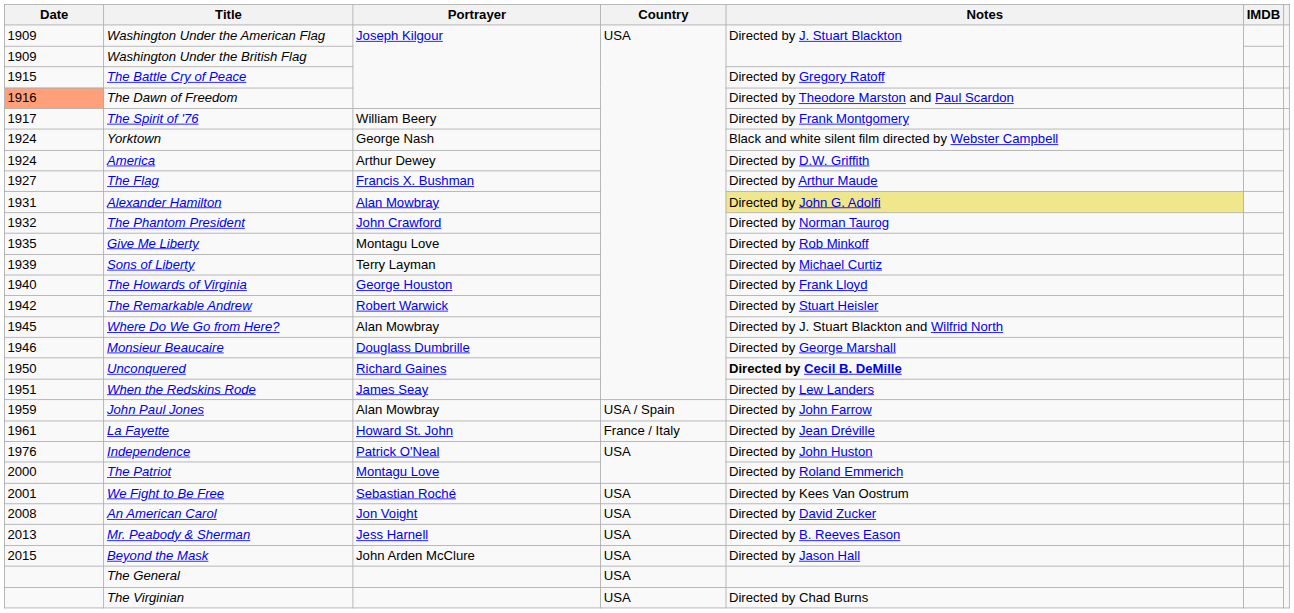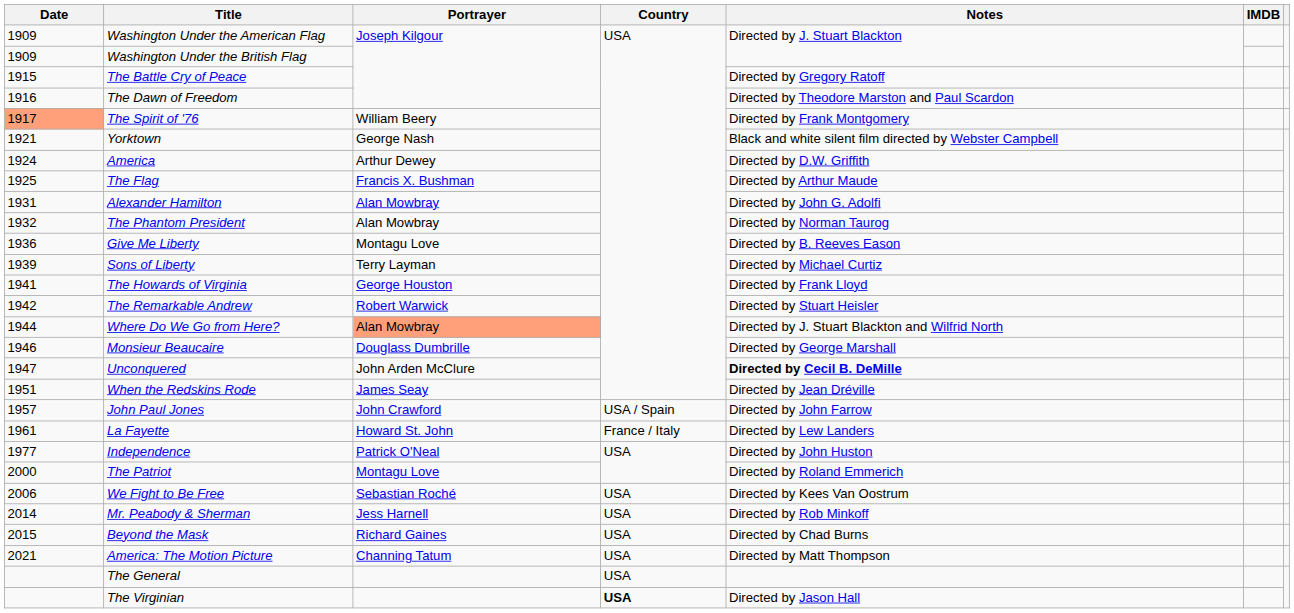The Dawn of Freedom | Date: lightsalmon background -> no background
The Spirit of '76 | Date: no background -> lightsalmon background
Yorktown | Date: 1924 -> 1921
The Flag | Date: 1927 -> 1925
Alexander Hamilton | Notes: khaki background -> no background
The Phantom President | Portrayer: John Crawford -> Alan Mowbray
Give Me Liberty | Date: 1935 -> 1936
Give Me Liberty | Notes: Directed by Rob Minkoff -> Directed by B. Reeves Eason
The Howards of Virginia | Date: 1940 -> 1941
Where Do We Go from Here? | Date: 1945 -> 1944
Where Do We Go from Here? | Portrayer: no background -> lightsalmon background
Unconquered | Date: 1950 -> 1947
Unconquered | Portrayer: Richard Gaines -> John Arden McClure
When the Redskins Rode | Notes: Directed by Lew Landers -> Directed by Jean Dréville
John Paul Jones | Date: 1959 -> 1957
John Paul Jones | Portrayer: Alan Mowbray -> John Crawford
La Fayette | Notes: Directed by Jean Dréville -> Directed by Lew Landers
Independence | Date: 1976 -> 1977
We Fight to Be Free | Date: 2001 -> 2006
- row: 2008 | An American Carol | Jon Voight | USA | Directed by David Zucker
Mr. Peabody & Sherman | Date: 2013 -> 2014
Mr. Peabody & Sherman | Notes: Directed by B. Reeves Eason -> Directed by Rob Minkoff
Beyond the Mask | Portrayer: John Arden McClure -> Richard Gaines
Beyond the Mask | Notes: Directed by Jason Hall -> Directed by Chad Burns
+ row: 2021 | America: The Motion Picture | Channing Tatum | USA | Directed by Matt Thompson
The Virginian | Country: normal -> bold
The Virginian | Notes: Directed by Chad Burns -> Directed by Jason Hall
